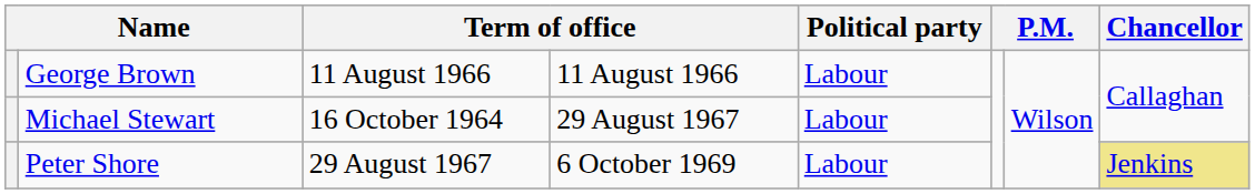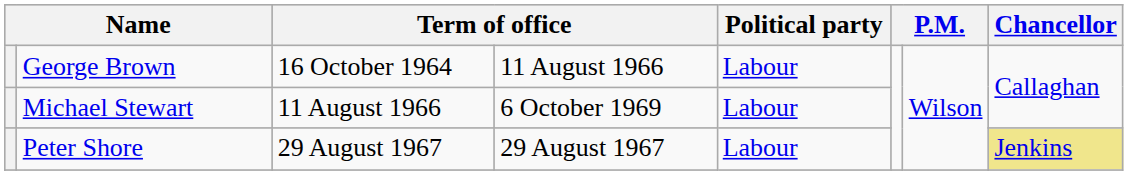George Brown | column 3: 11 August 1966 -> 16 October 1964
Michael Stewart | column 3: 16 October 1964 -> 11 August 1966
Michael Stewart | column 4: 29 August 1967 -> 6 October 1969
Peter Shore | column 4: 6 October 1969 -> 29 August 1967
